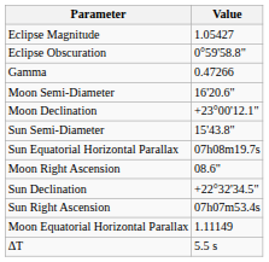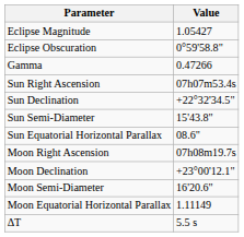rows swapped: Sun Right Ascension <-> Moon Semi-Diameter
rows swapped: Sun Declination <-> Moon Declination
Sun Equatorial Horizontal Parallax | Value: 07h08m19.7s -> 08.6"
Moon Right Ascension | Value: 08.6" -> 07h08m19.7s
